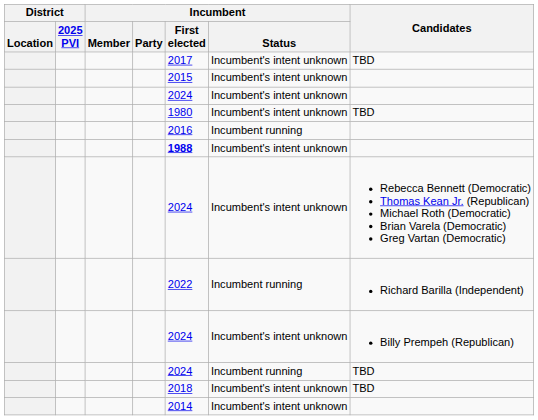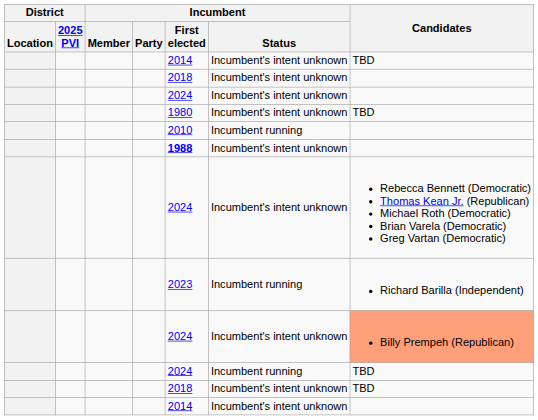row 3 | Incumbent / First elected: 2017 -> 2014
row 4 | Incumbent / First elected: 2015 -> 2018
row 7 | Incumbent / First elected: 2016 -> 2010
row 10 | Incumbent / First elected: 2022 -> 2023
row 11 | Candidates: no background -> lightsalmon background
